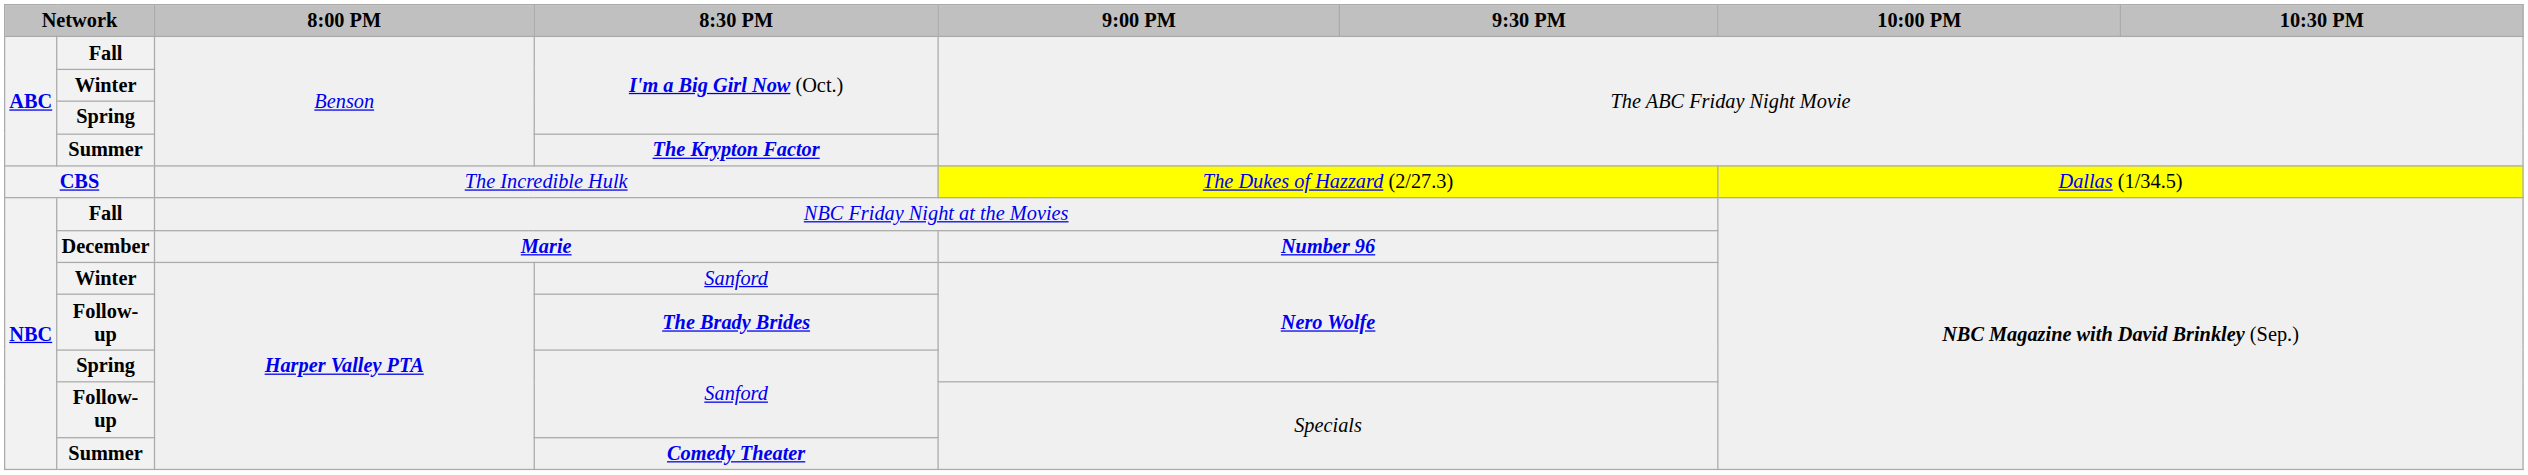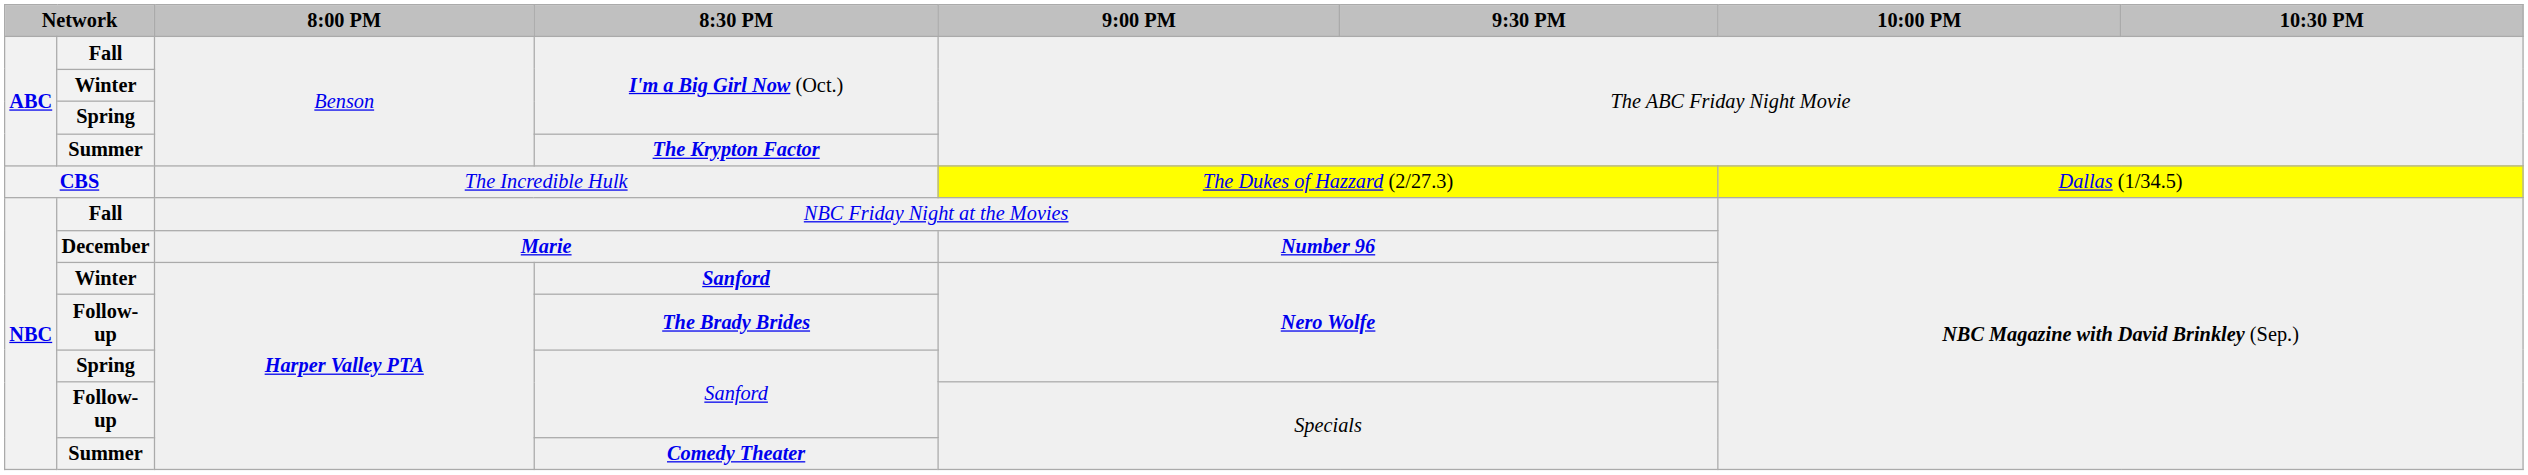Winter / Sanford | 8:30 PM: normal -> bold
